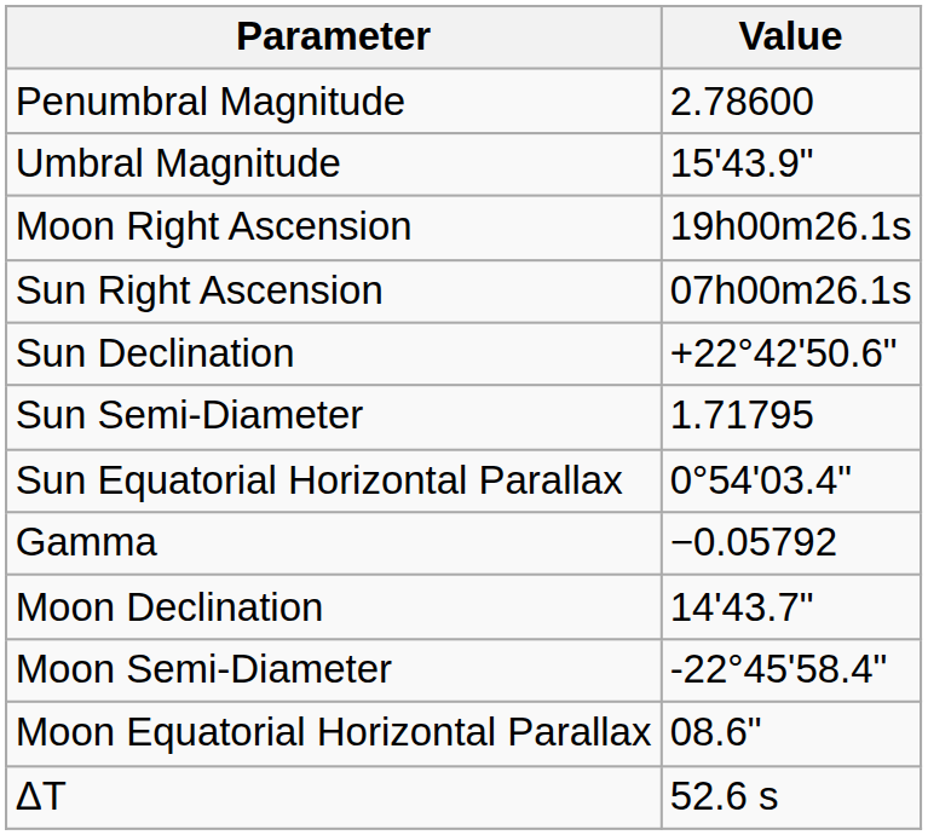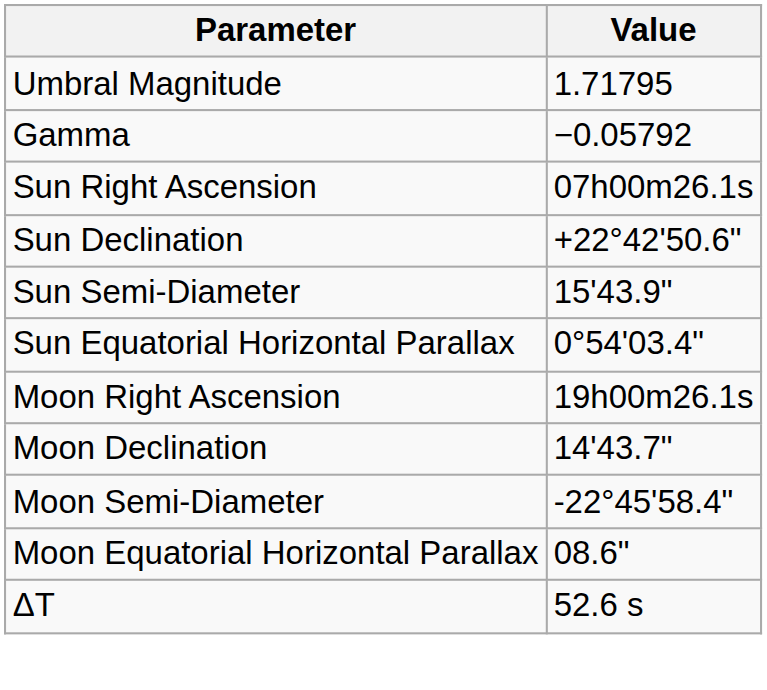- row: Penumbral Magnitude | 2.78600
Umbral Magnitude | Value: 15'43.9" -> 1.71795
rows swapped: Gamma <-> Moon Right Ascension
Sun Semi-Diameter | Value: 1.71795 -> 15'43.9"
